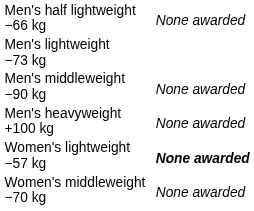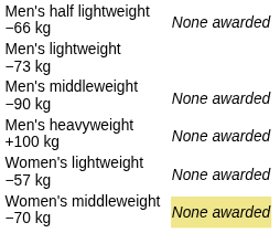Women's lightweight −57 kg / None awarded | column 2: bold -> normal
Women's middleweight −70 kg / None awarded | column 2: no background -> khaki background
